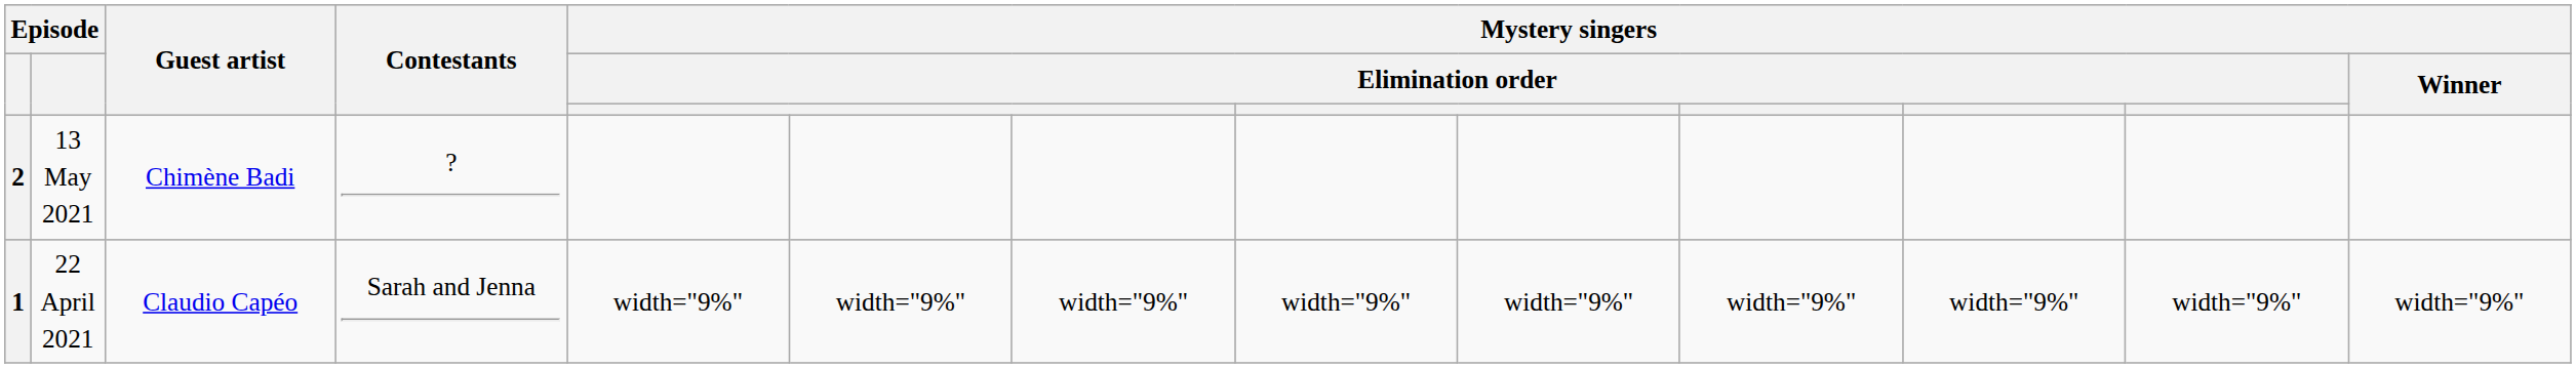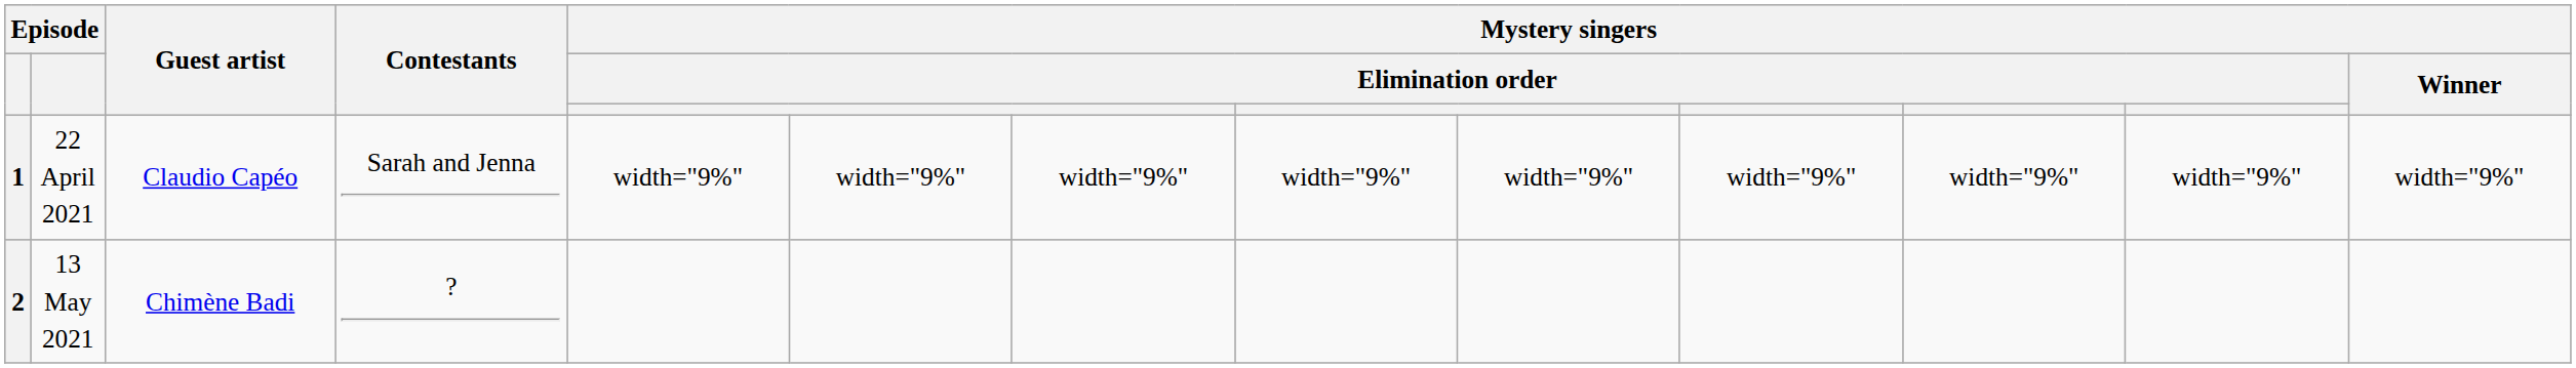rows swapped: 1 <-> 2
